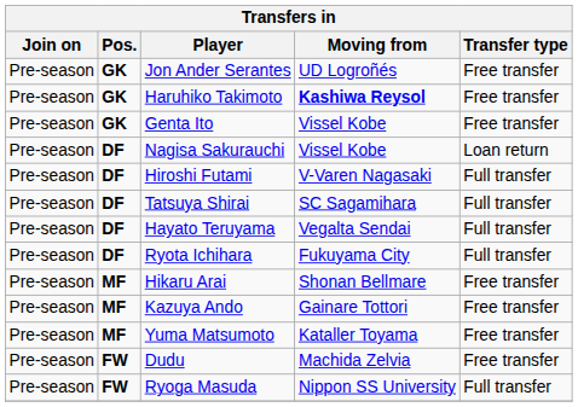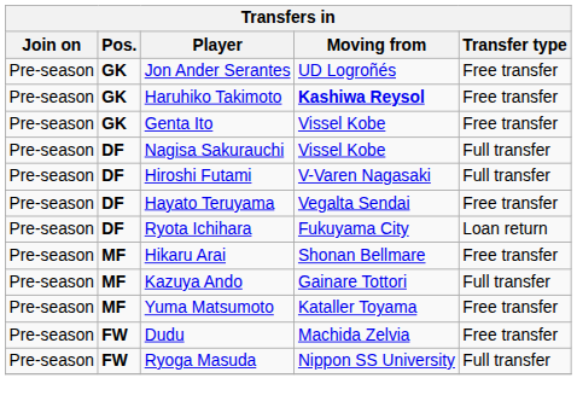Nagisa Sakurauchi | Transfer type: Loan return -> Full transfer
- row: Pre-season | DF | Tatsuya Shirai | SC Sagamihara | Full transfer
Hayato Teruyama | Transfer type: Full transfer -> Free transfer
Ryota Ichihara | Transfer type: Full transfer -> Loan return
Kazuya Ando | Transfer type: Free transfer -> Full transfer
